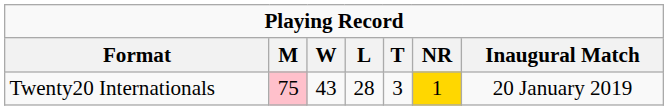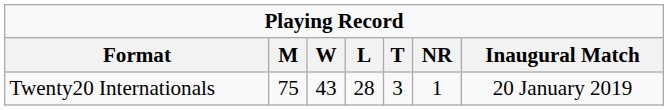Twenty20 Internationals | M: pink background -> no background
Twenty20 Internationals | NR: gold background -> no background
